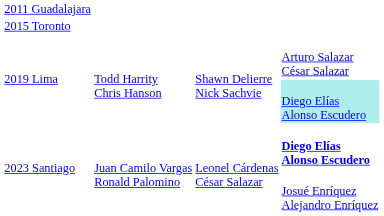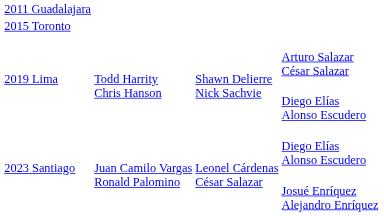2019 Lima / Diego Elías Alonso Escudero | column 4: paleturquoise background -> no background
2023 Santiago / Diego Elías Alonso Escudero | column 4: bold -> normal
